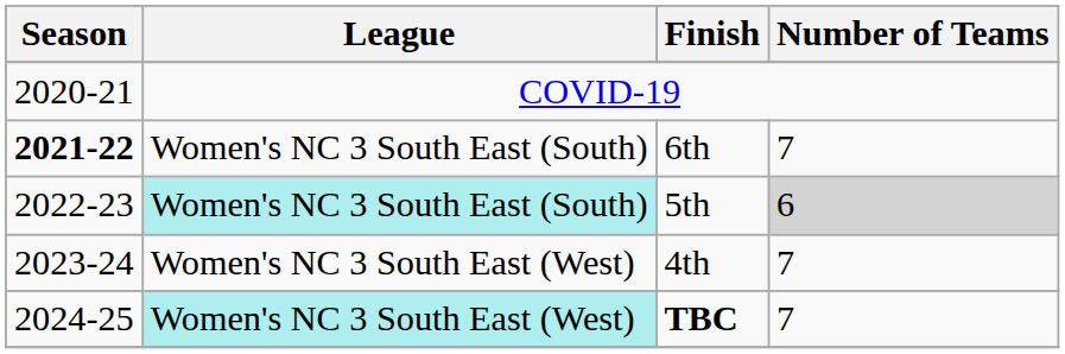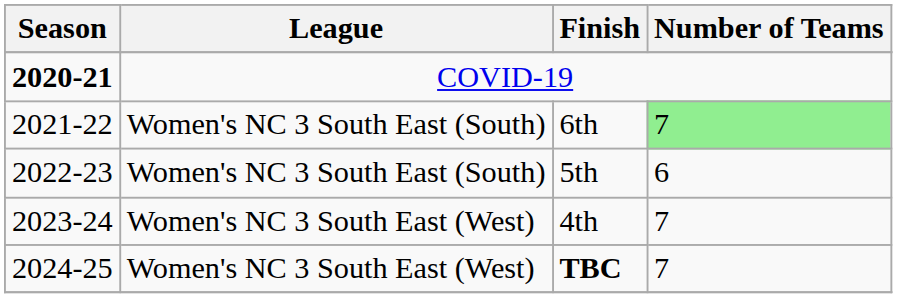COVID-19 | Season: normal -> bold
6th | Season: bold -> normal
6th | Number of Teams: no background -> lightgreen background
5th | League: paleturquoise background -> no background
5th | Number of Teams: lightgrey background -> no background
TBC | League: paleturquoise background -> no background
